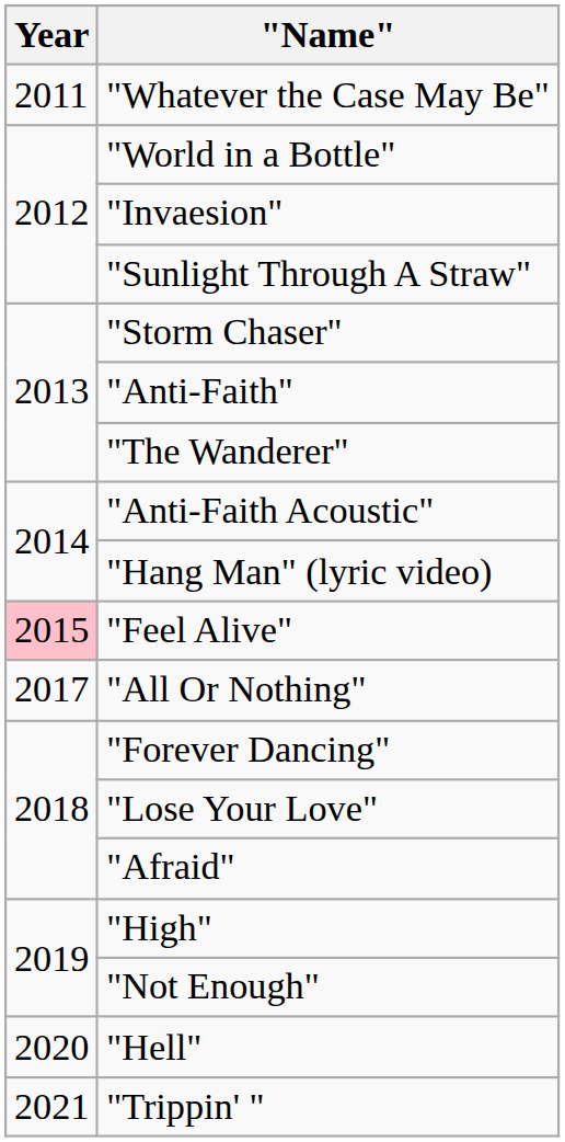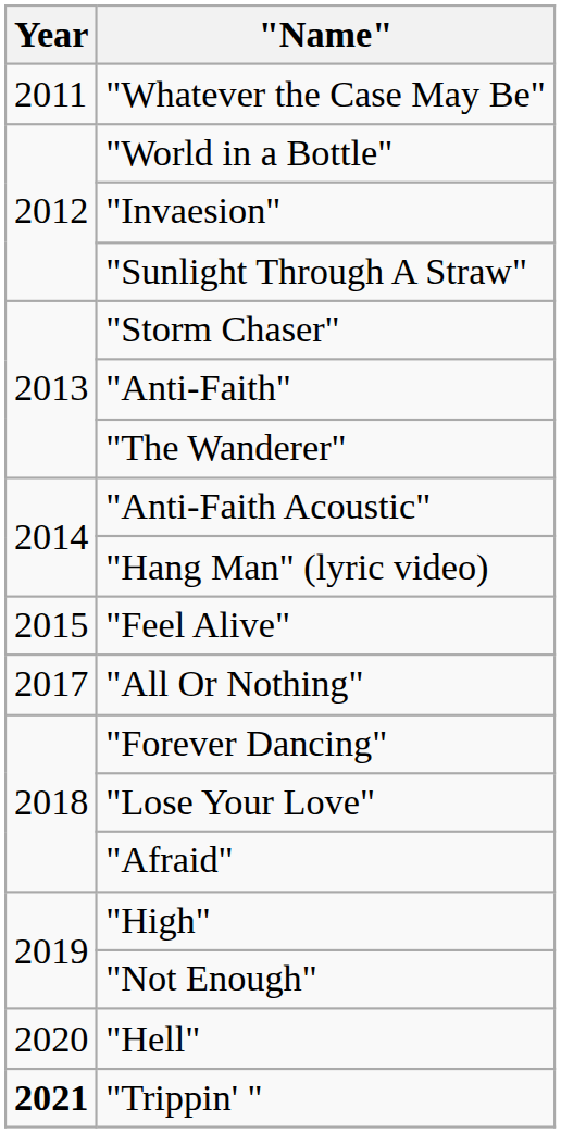"Feel Alive" | Year: pink background -> no background
"Trippin' " | Year: normal -> bold
